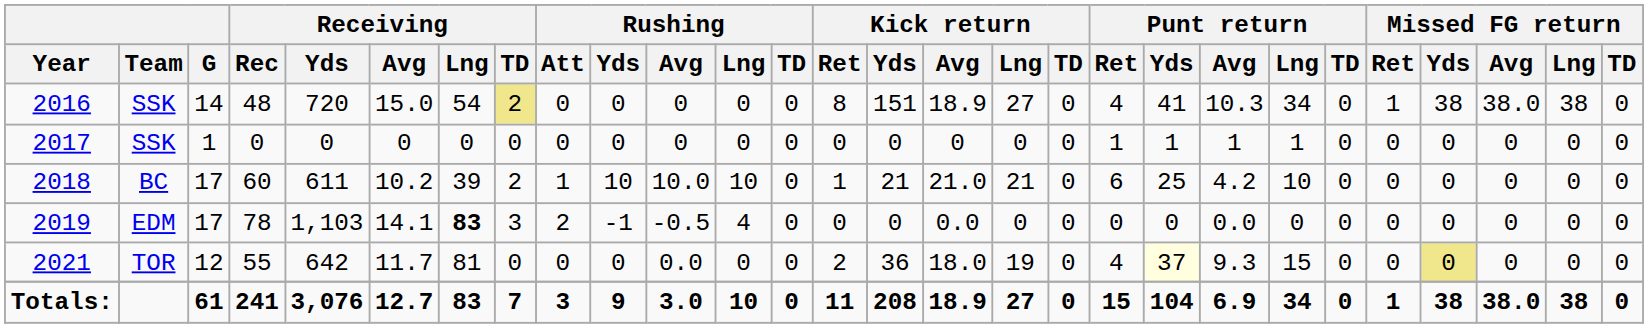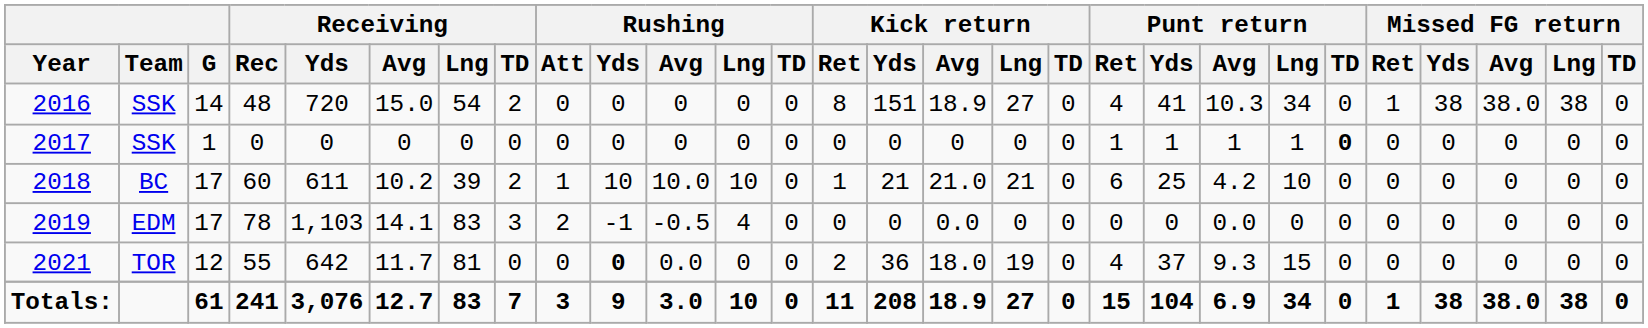2016 | Receiving / TD: khaki background -> no background
2017 | Punt return / TD: normal -> bold
2019 | Receiving / Lng: bold -> normal
2021 | Rushing / Yds: normal -> bold
2021 | Punt return / Yds: lightyellow background -> no background
2021 | Missed FG return / Yds: khaki background -> no background
